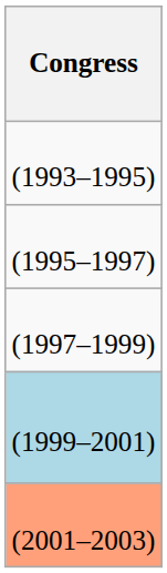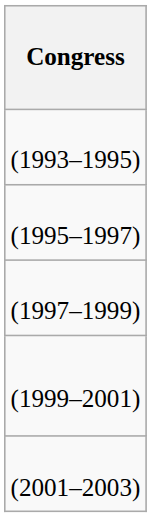row 5 | column 1: lightblue background -> no background
row 6 | column 1: lightsalmon background -> no background
